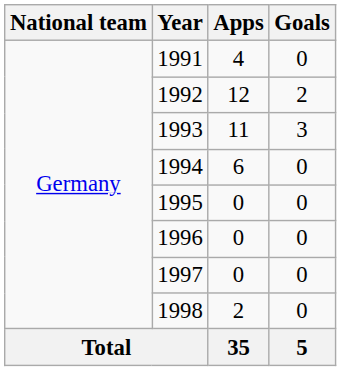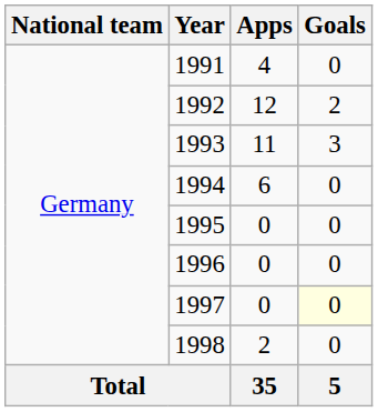1997 | Goals: no background -> lightyellow background
